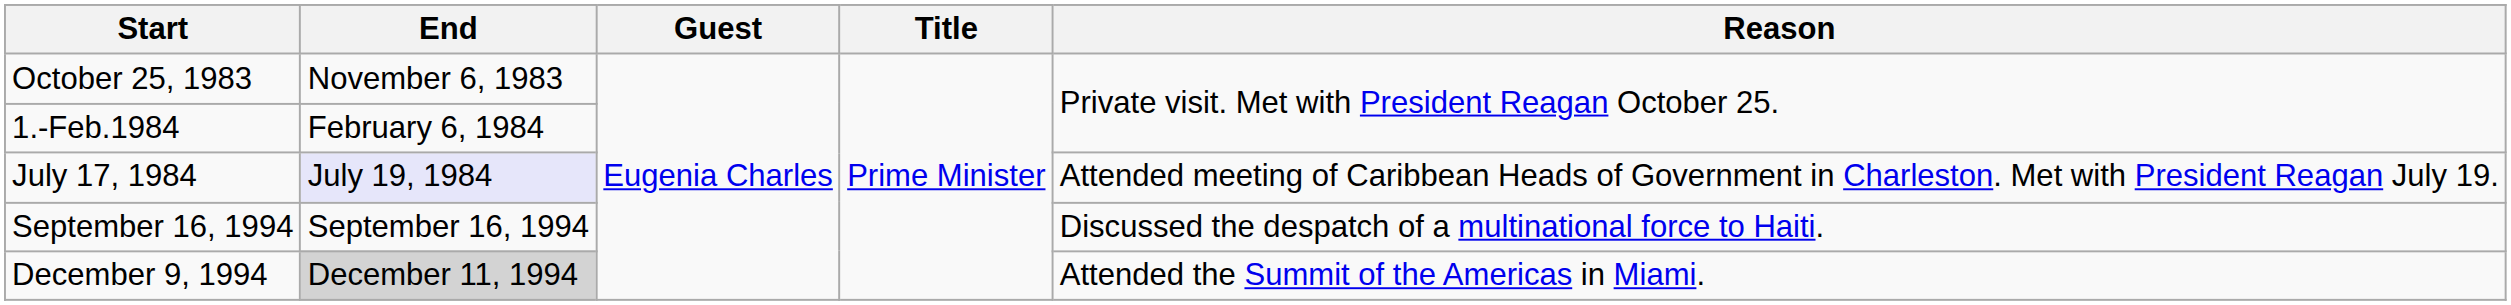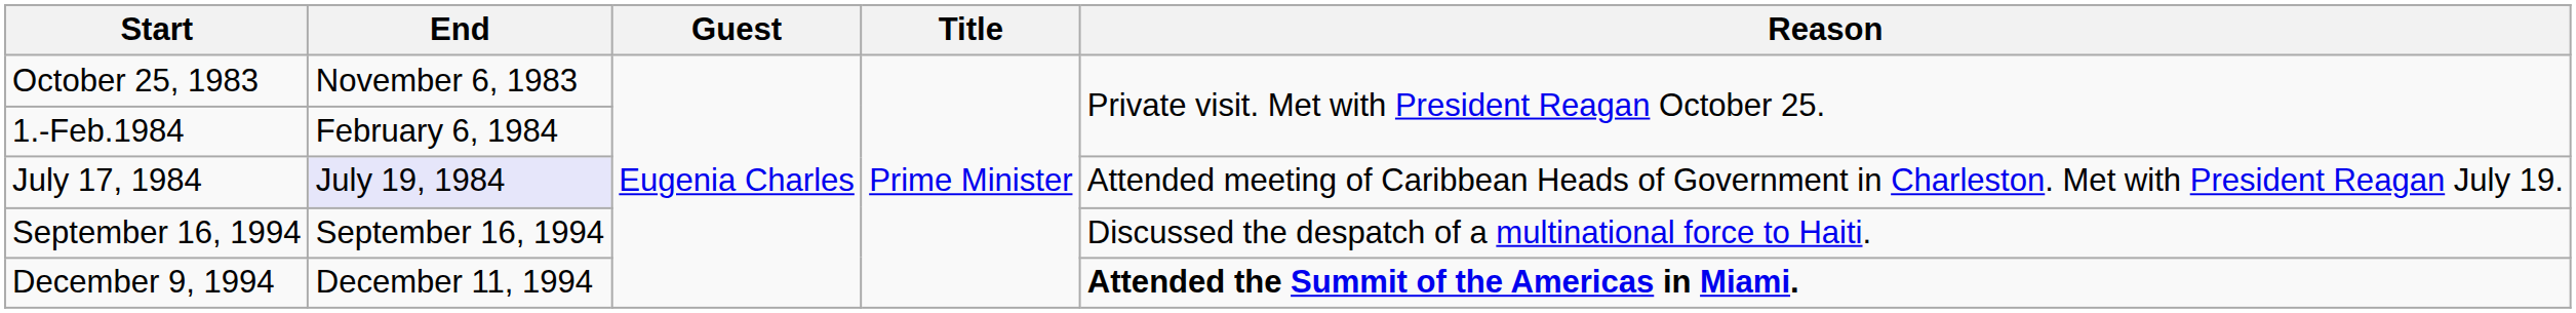December 9, 1994 | End: lightgrey background -> no background
December 9, 1994 | Reason: normal -> bold
